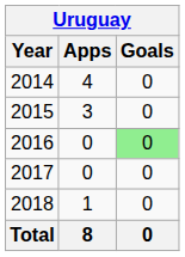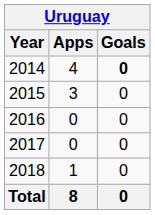2014 | Goals: normal -> bold
2016 | Goals: lightgreen background -> no background
